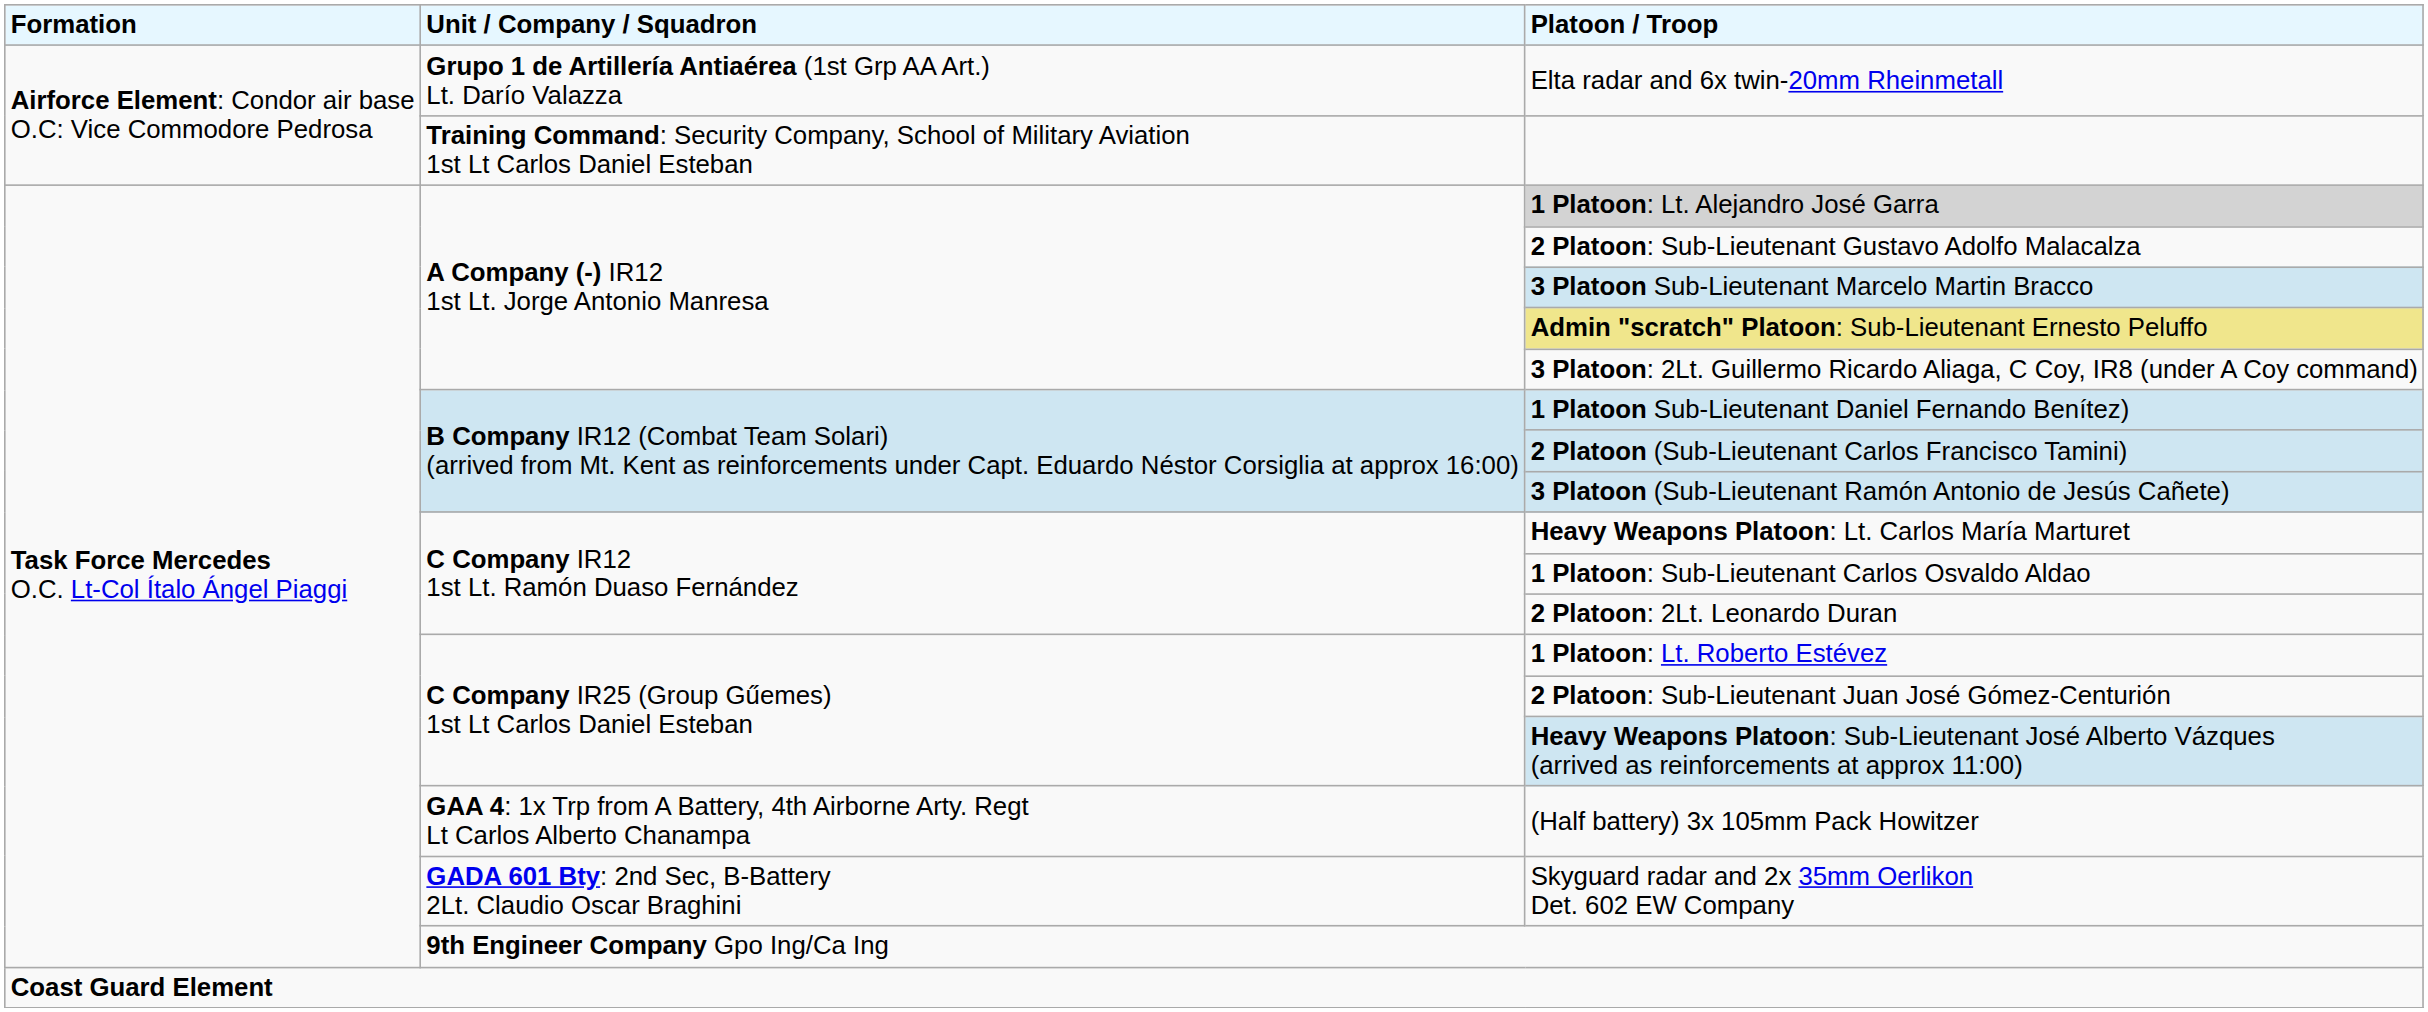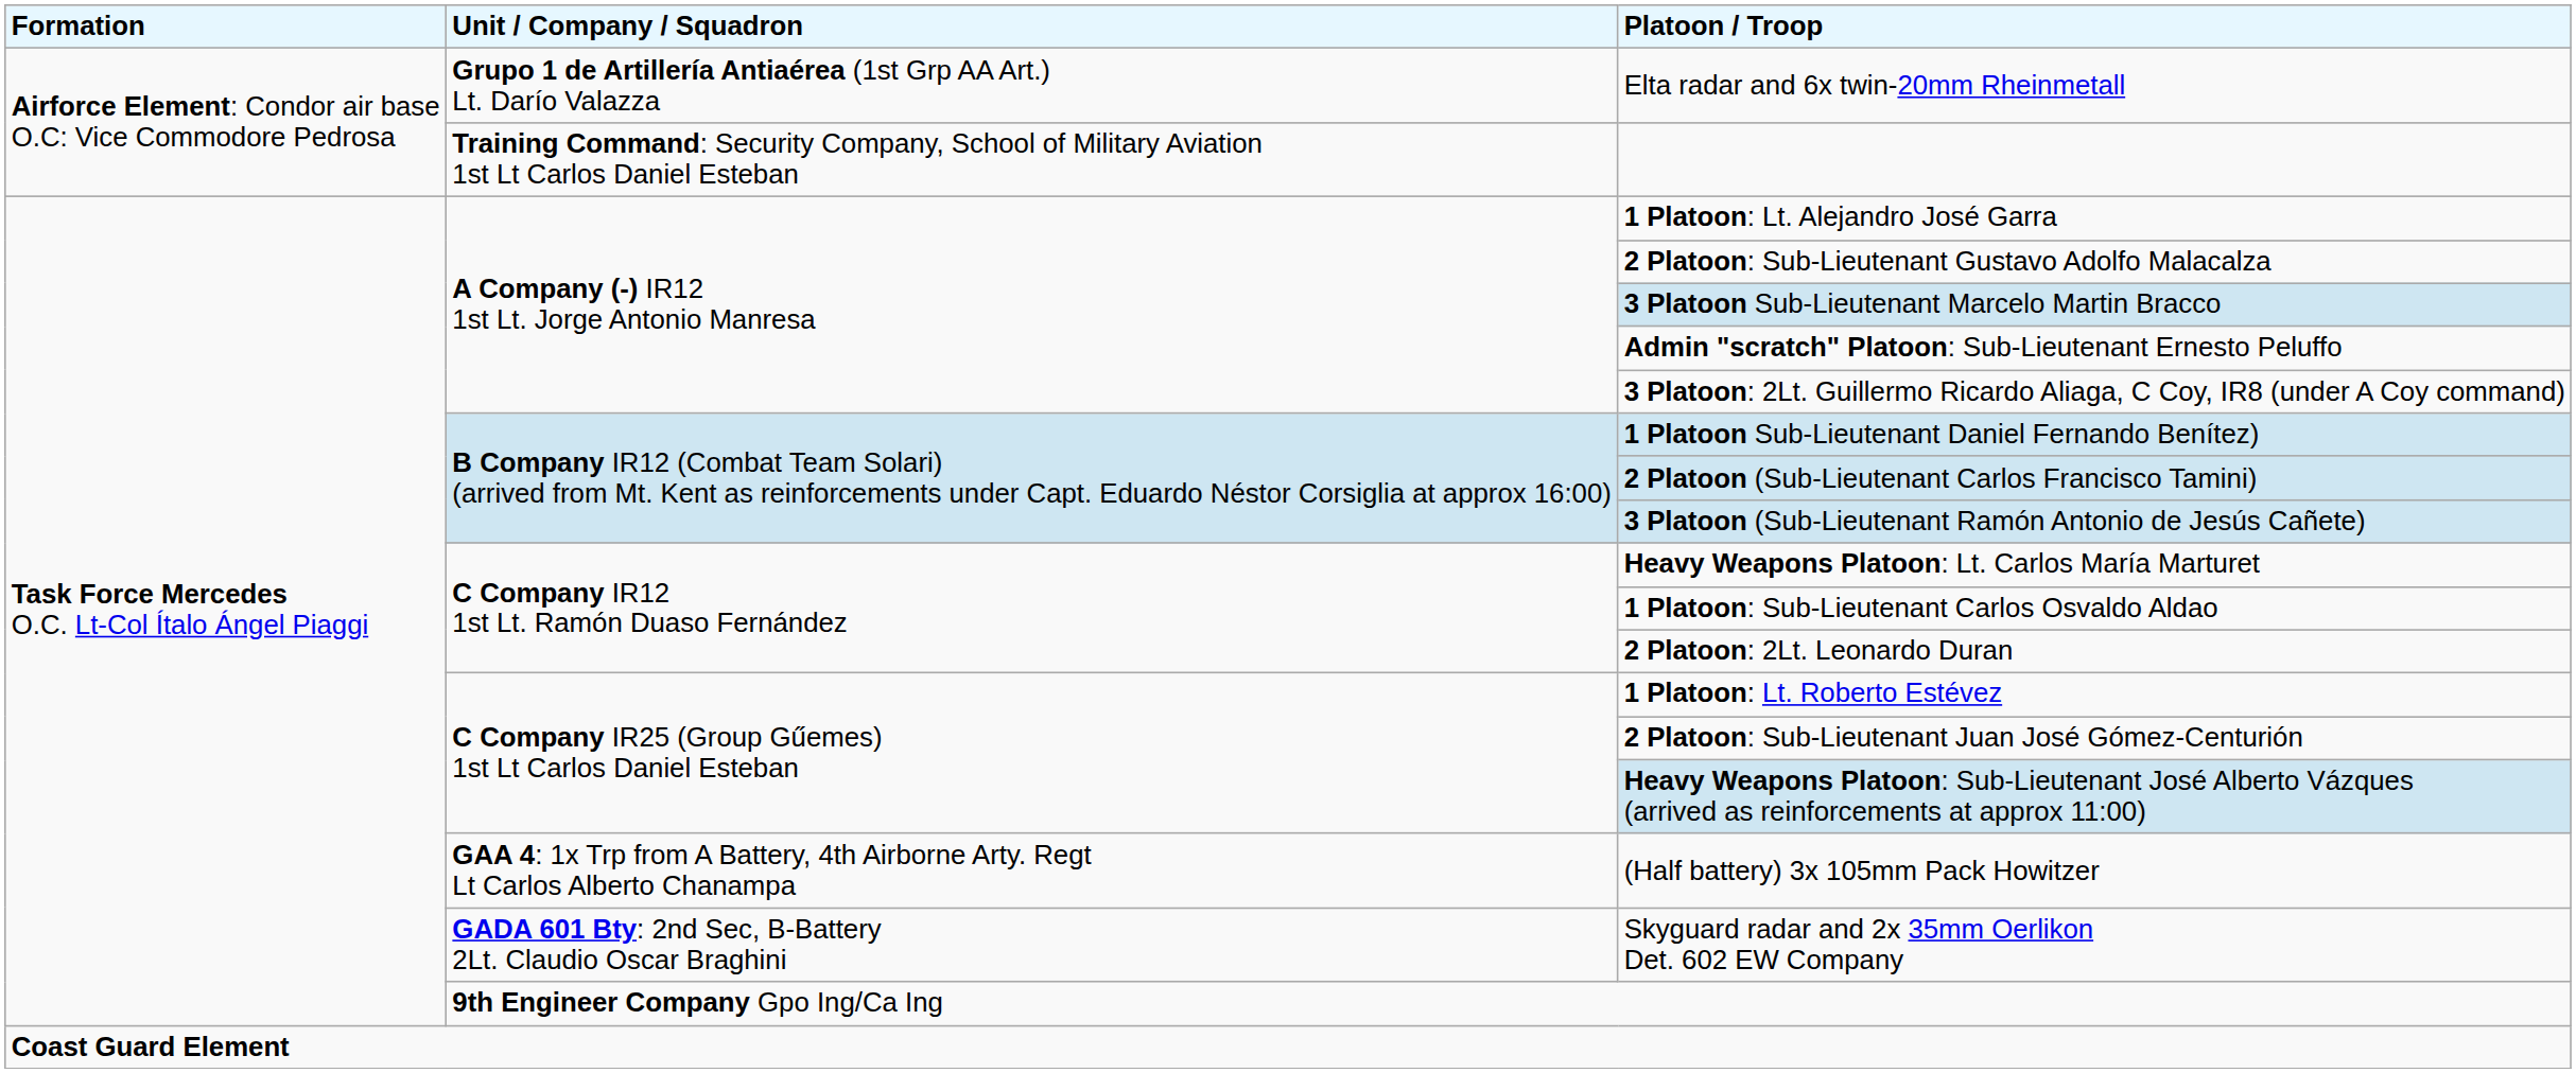1 Platoon: Lt. Alejandro José Garra | Platoon / Troop: lightgrey background -> no background
Admin "scratch" Platoon: Sub-Lieutenant Ernesto Peluffo | Platoon / Troop: khaki background -> no background
